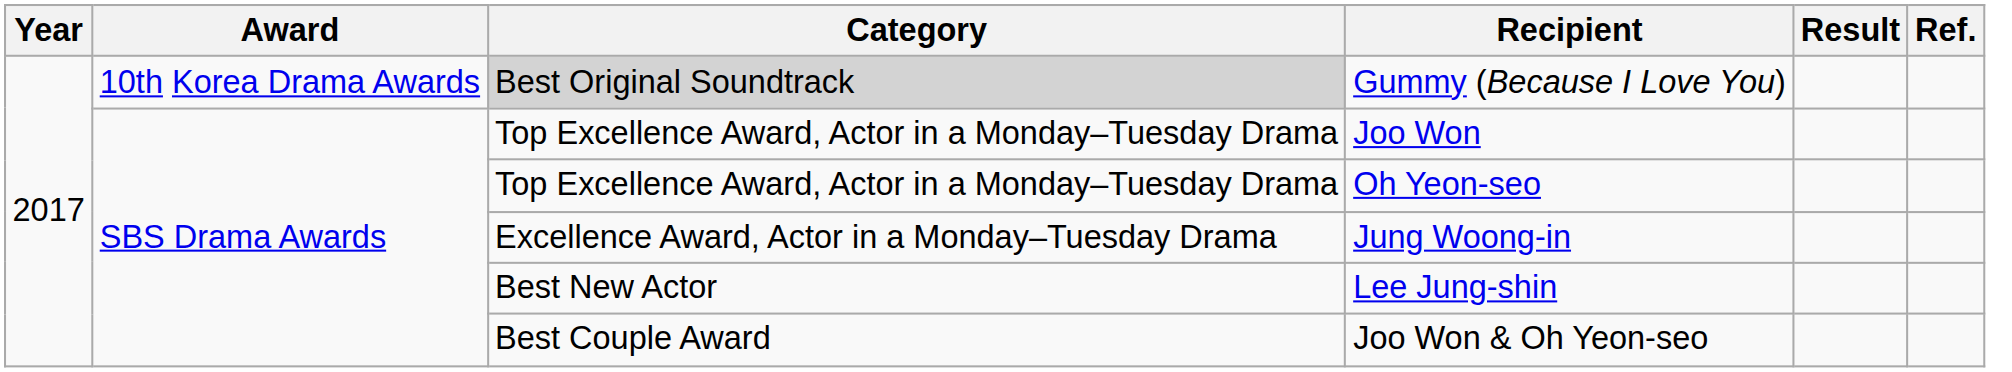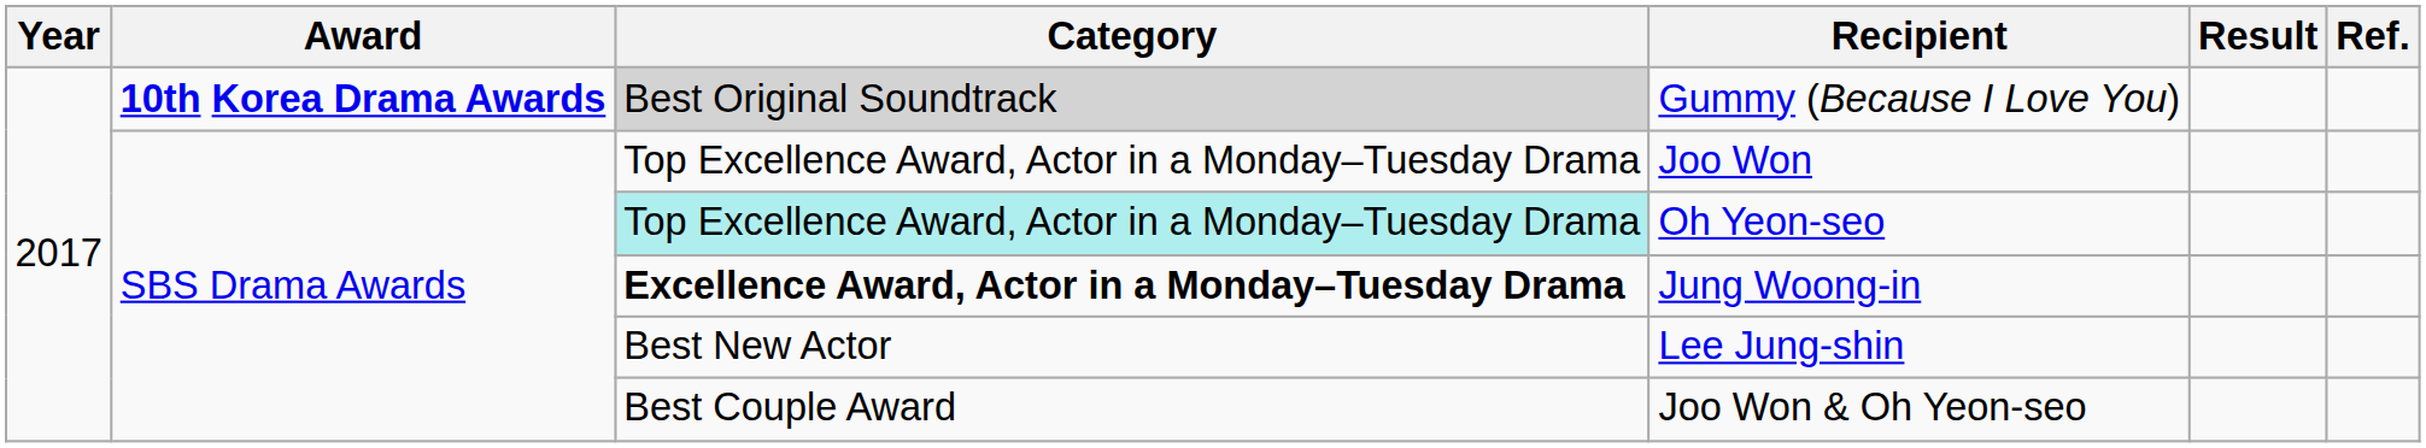Gummy (Because I Love You) | Award: normal -> bold
Oh Yeon-seo | Category: no background -> paleturquoise background
Jung Woong-in | Category: normal -> bold
